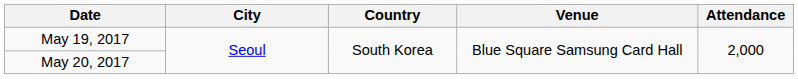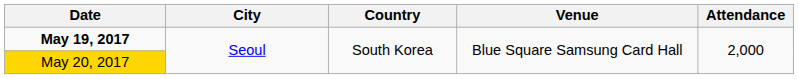May 19, 2017 | Date: normal -> bold
May 20, 2017 | Date: no background -> gold background
